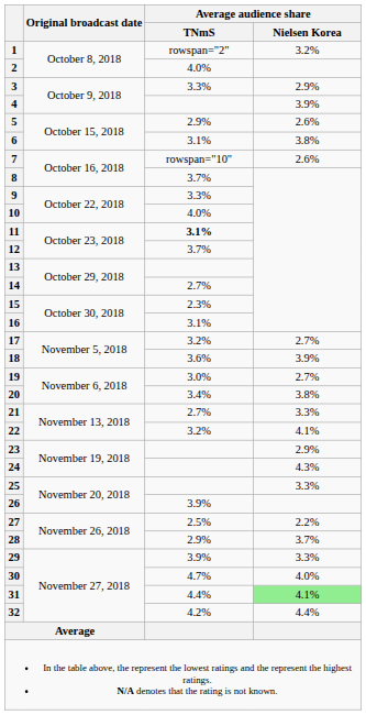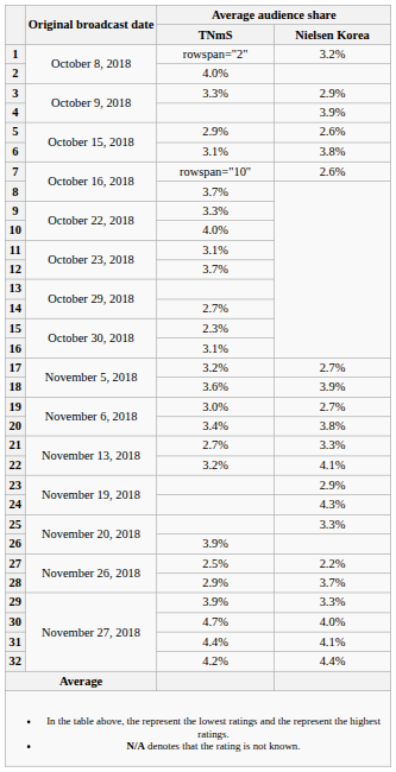11 | Average audience share / TNmS: bold -> normal
31 | Average audience share / Nielsen Korea: lightgreen background -> no background
